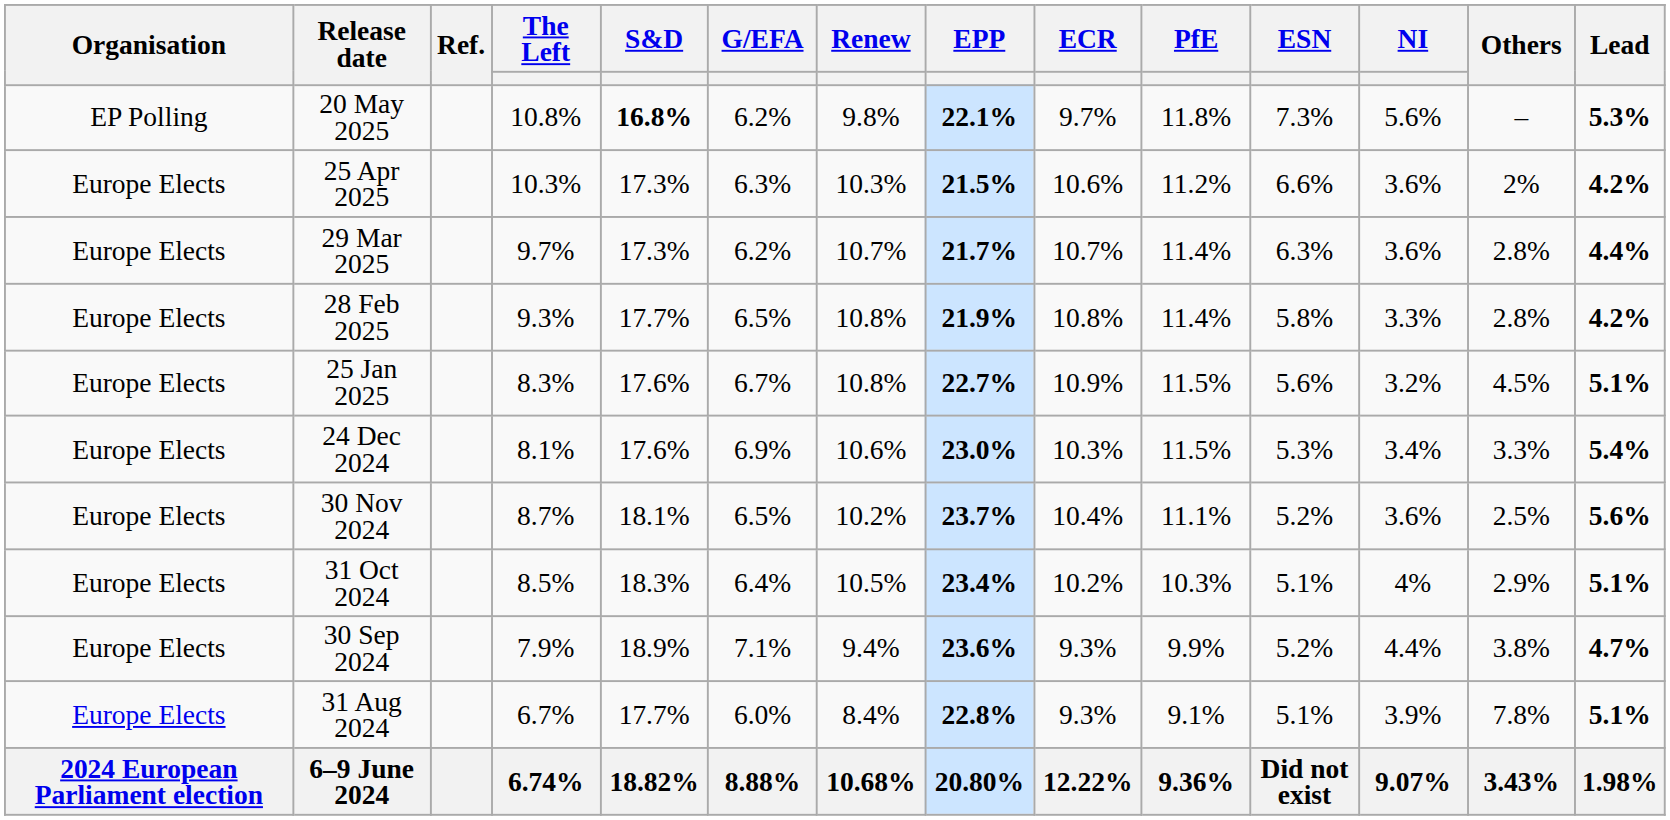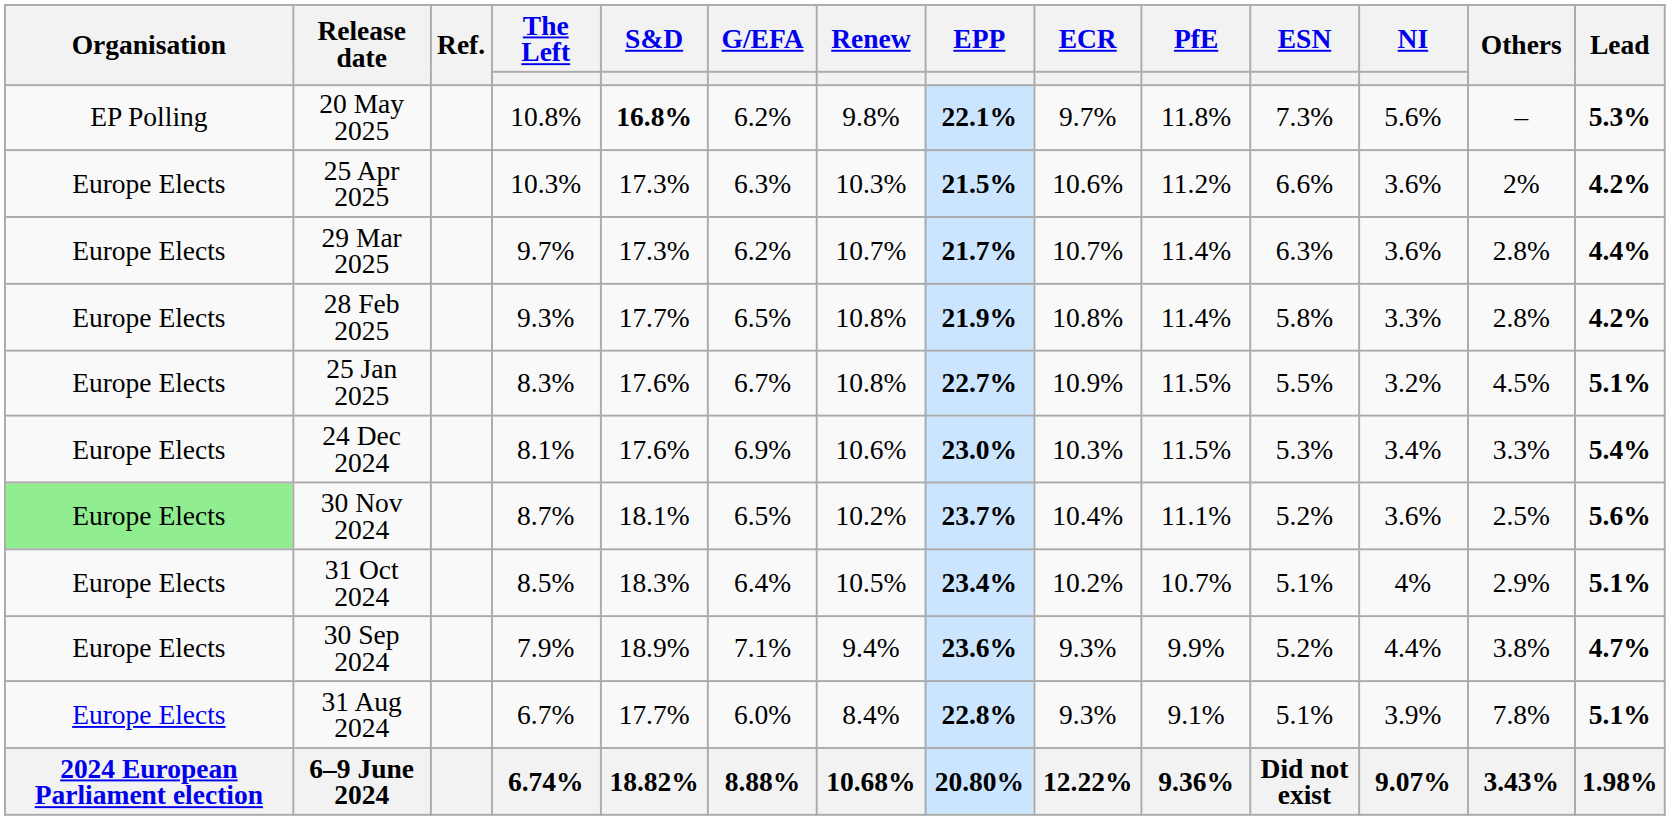25 Jan 2025 | ESN: 5.6% -> 5.5%
30 Nov 2024 | Organisation: no background -> lightgreen background
31 Oct 2024 | PfE: 10.3% -> 10.7%
